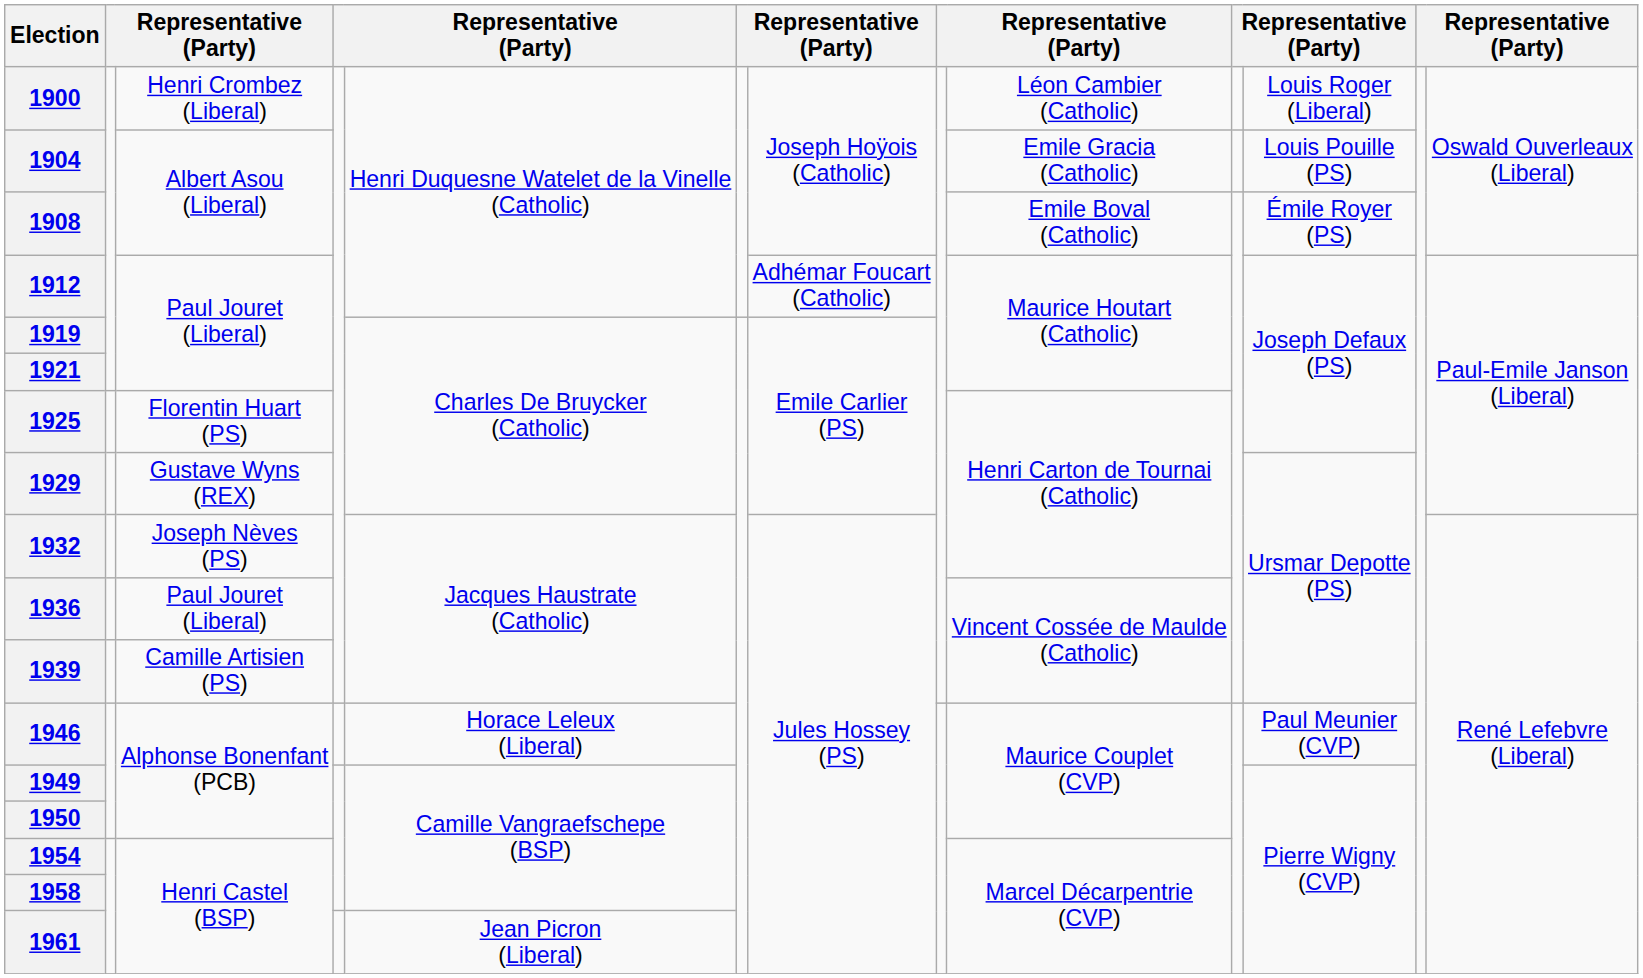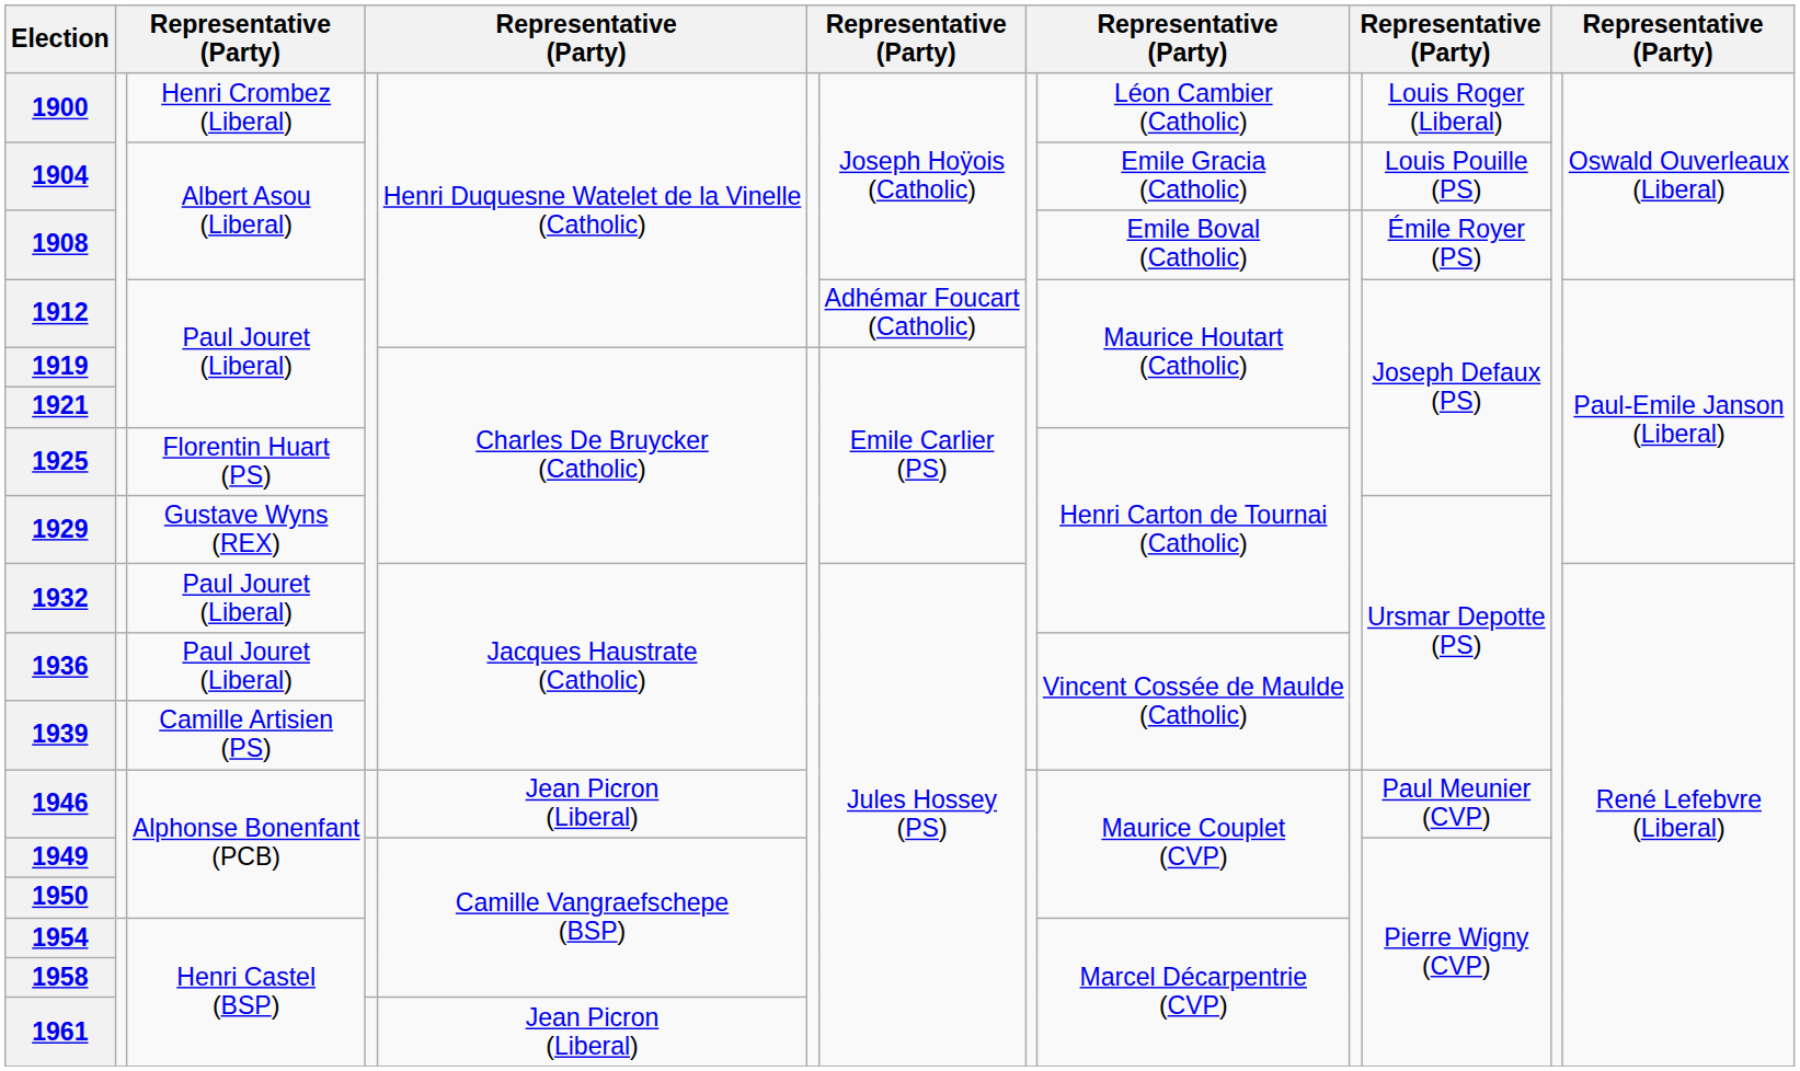1932 | column 3: Joseph Nèves (PS) -> Paul Jouret (Liberal)
1946 | column 5: Horace Leleux (Liberal) -> Jean Picron (Liberal)
